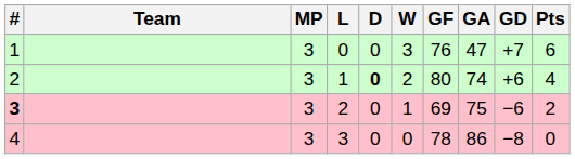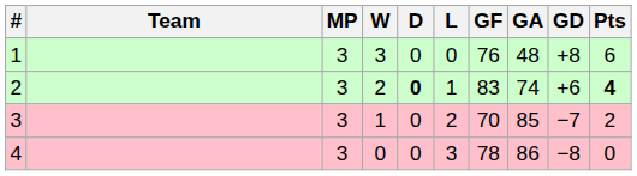columns swapped: W <-> L
row 2 | GA: 47 -> 48
row 2 | GD: +7 -> +8
row 3 | GF: 80 -> 83
row 3 | Pts: normal -> bold
row 4 | #: bold -> normal
row 4 | GF: 69 -> 70
row 4 | GA: 75 -> 85
row 4 | GD: −6 -> −7
